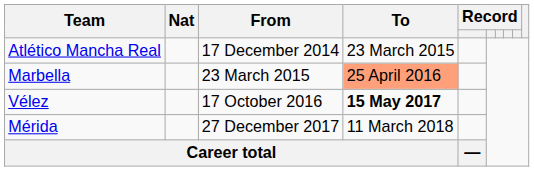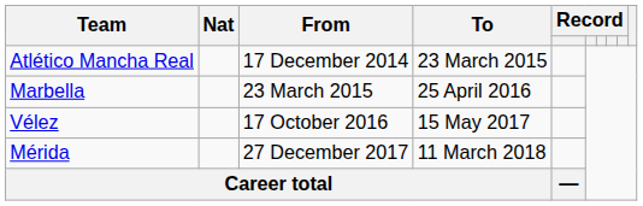Marbella | To: lightsalmon background -> no background
Vélez | To: bold -> normal
